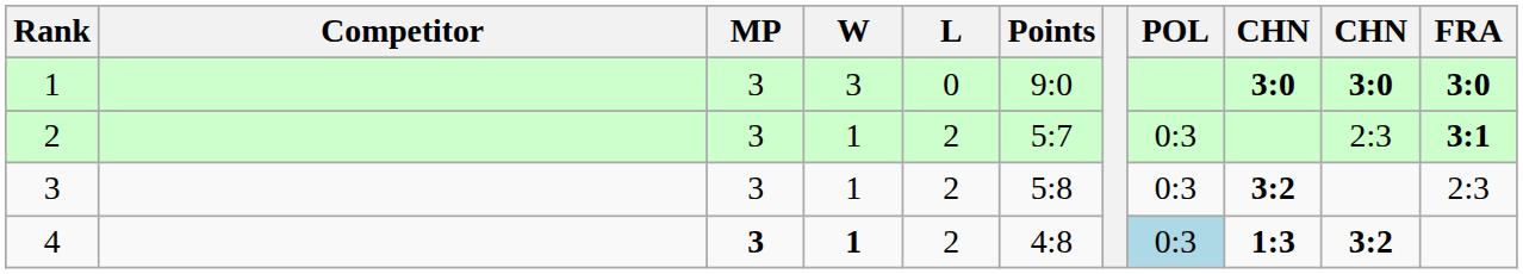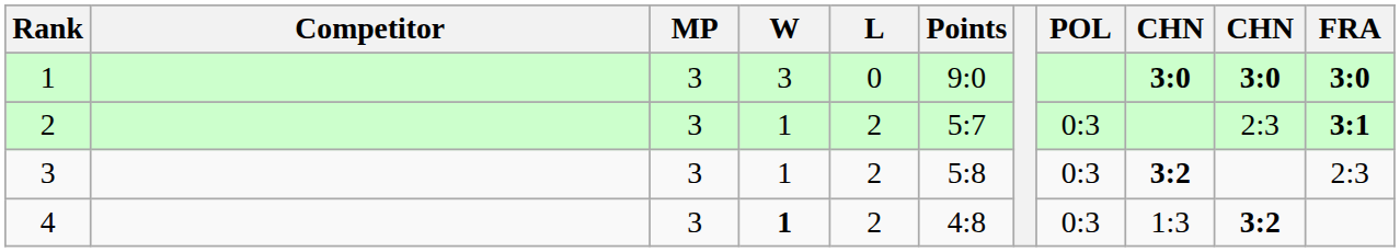4 | MP: bold -> normal
4 | POL: lightblue background -> no background
4 | column 9: bold -> normal
